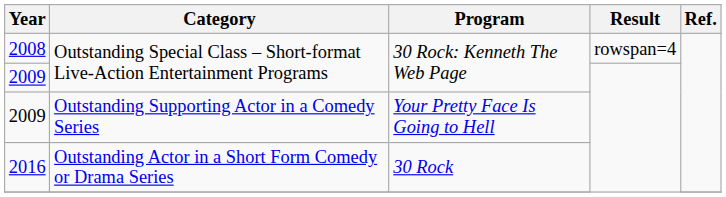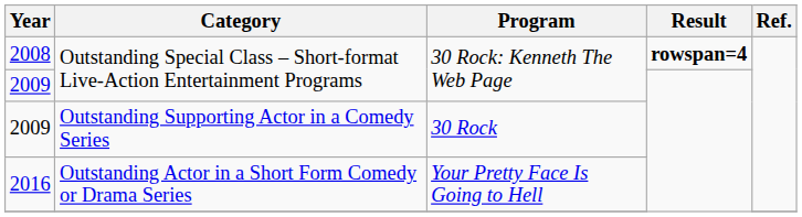2008 | Result: normal -> bold
2009 / Outstanding Supporting Actor in a Comedy Series | Program: Your Pretty Face Is Going to Hell -> 30 Rock
2016 | Program: 30 Rock -> Your Pretty Face Is Going to Hell
